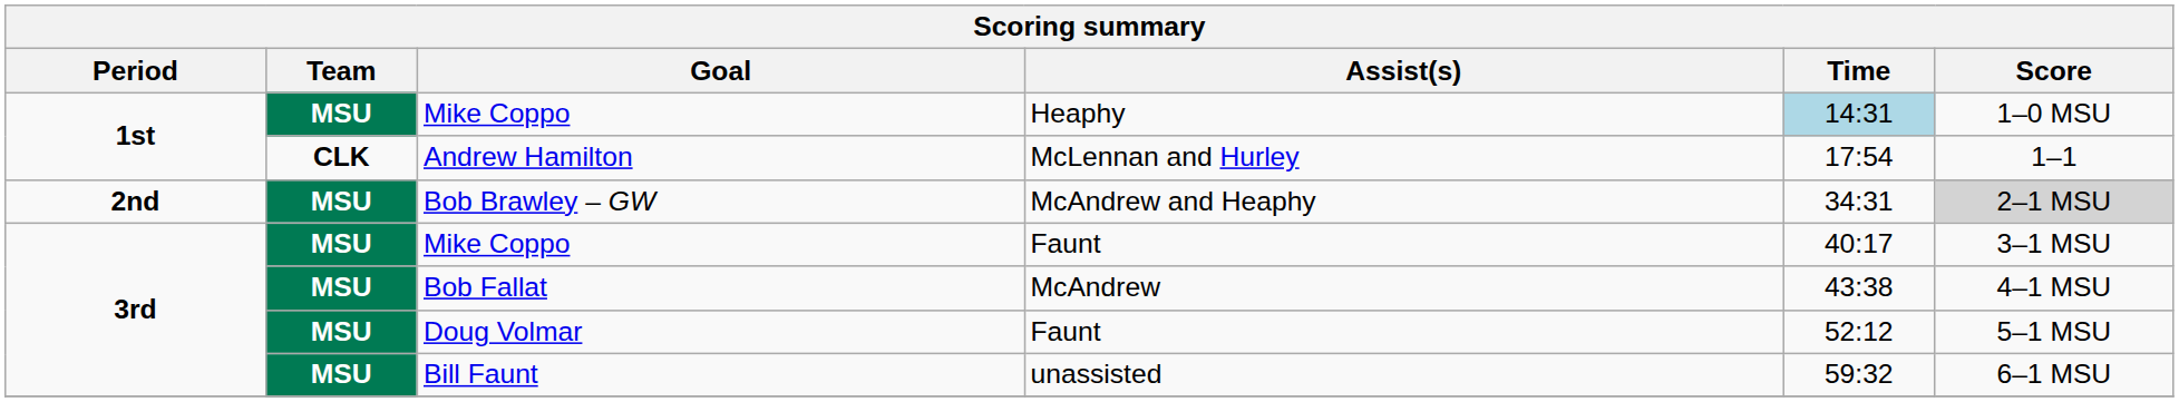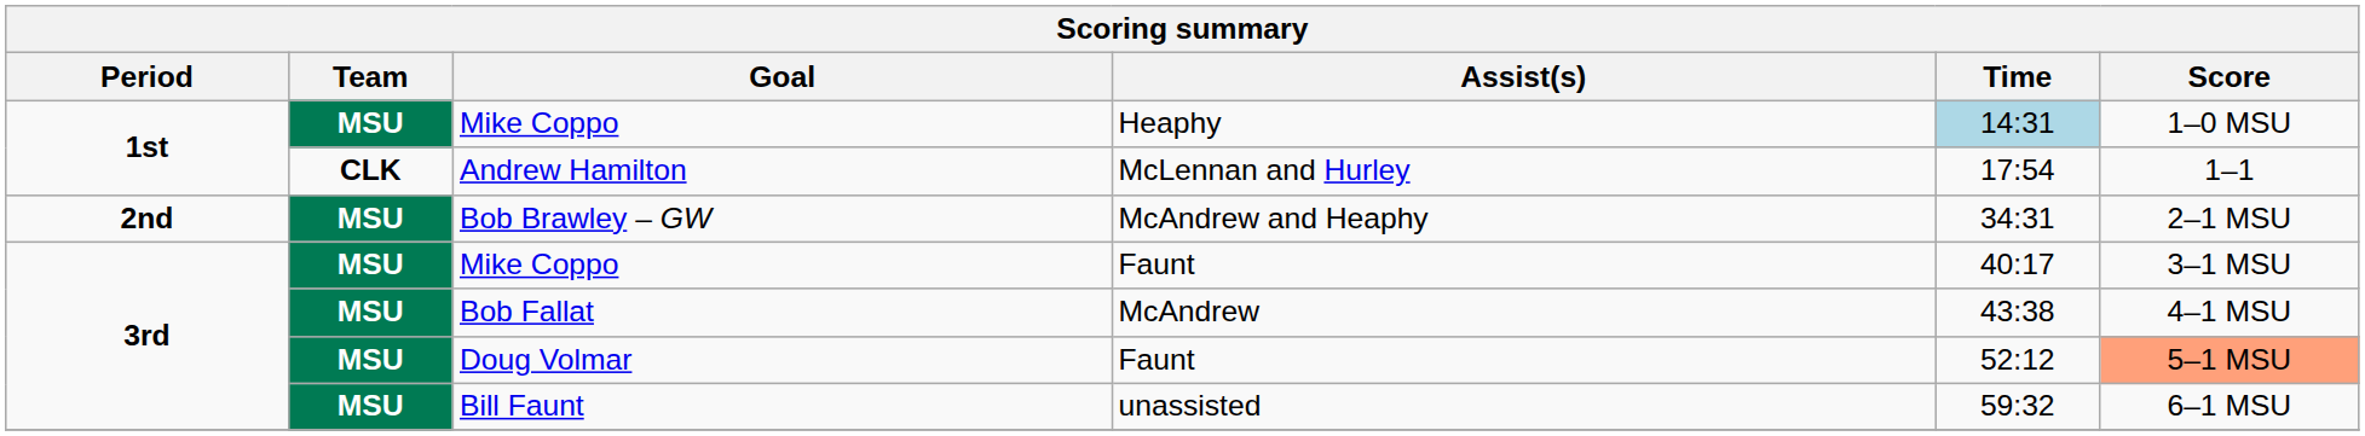Bob Brawley – GW | Score: lightgrey background -> no background
Doug Volmar | Score: no background -> lightsalmon background
